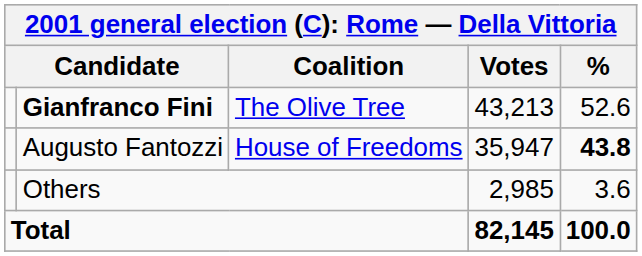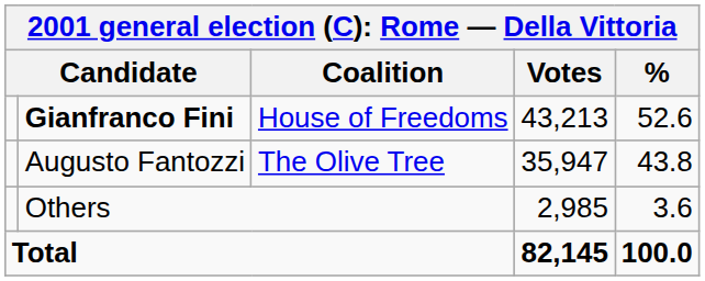Gianfranco Fini | Coalition: The Olive Tree -> House of Freedoms
Augusto Fantozzi | Coalition: House of Freedoms -> The Olive Tree
Augusto Fantozzi | %: bold -> normal
